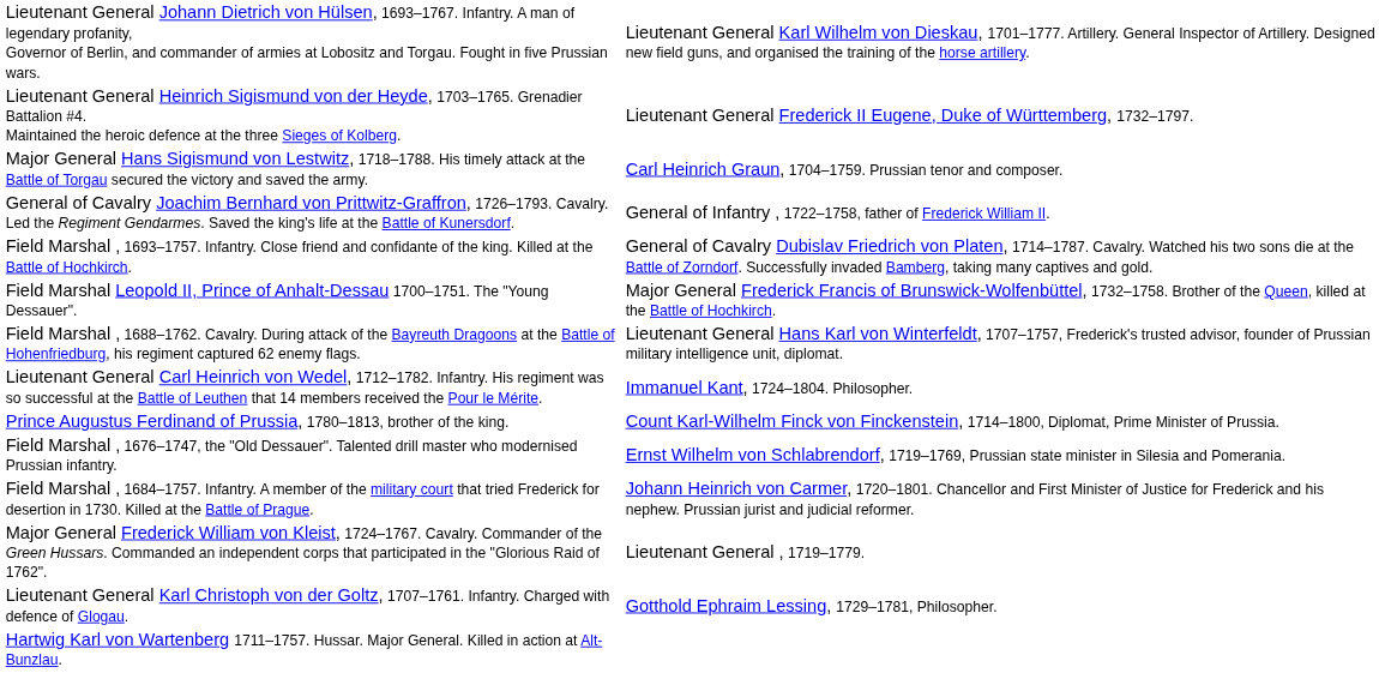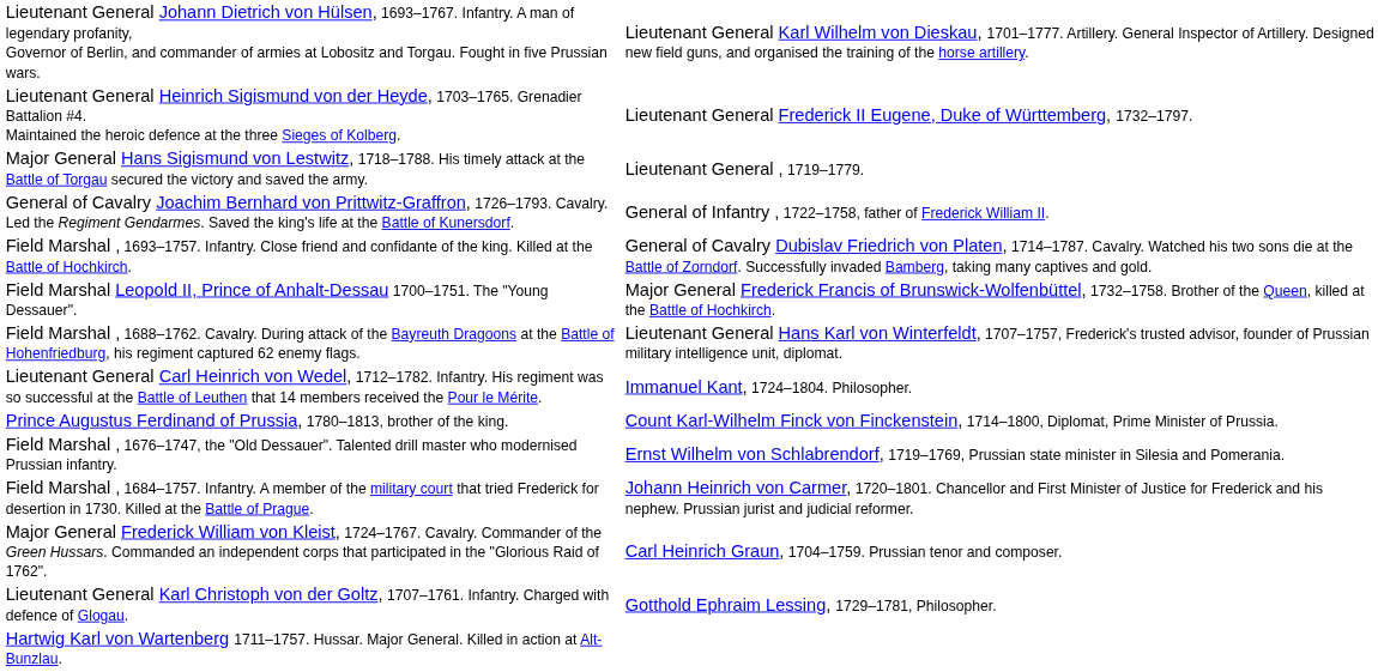row 3 | column 2: Carl Heinrich Graun, 1704–1759. Prussian tenor and composer. -> Lieutenant General , 1719–1779.
row 12 | column 2: Lieutenant General , 1719–1779. -> Carl Heinrich Graun, 1704–1759. Prussian tenor and composer.
